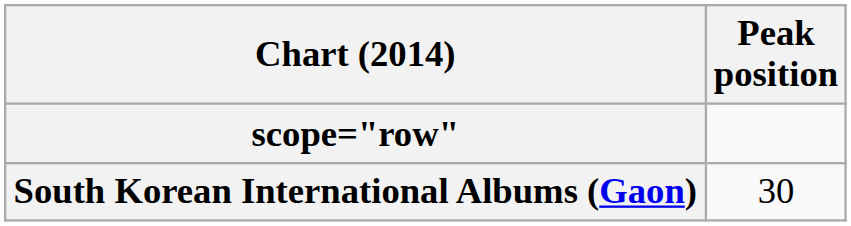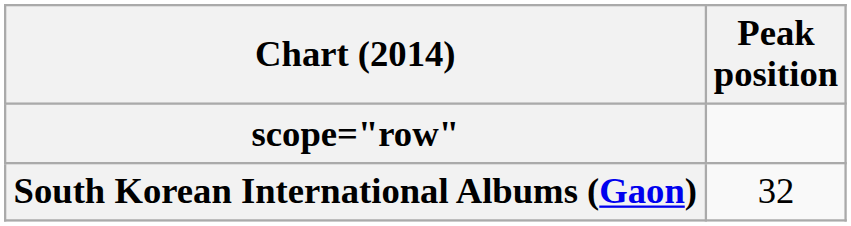South Korean International Albums (Gaon) | Peak position: 30 -> 32
